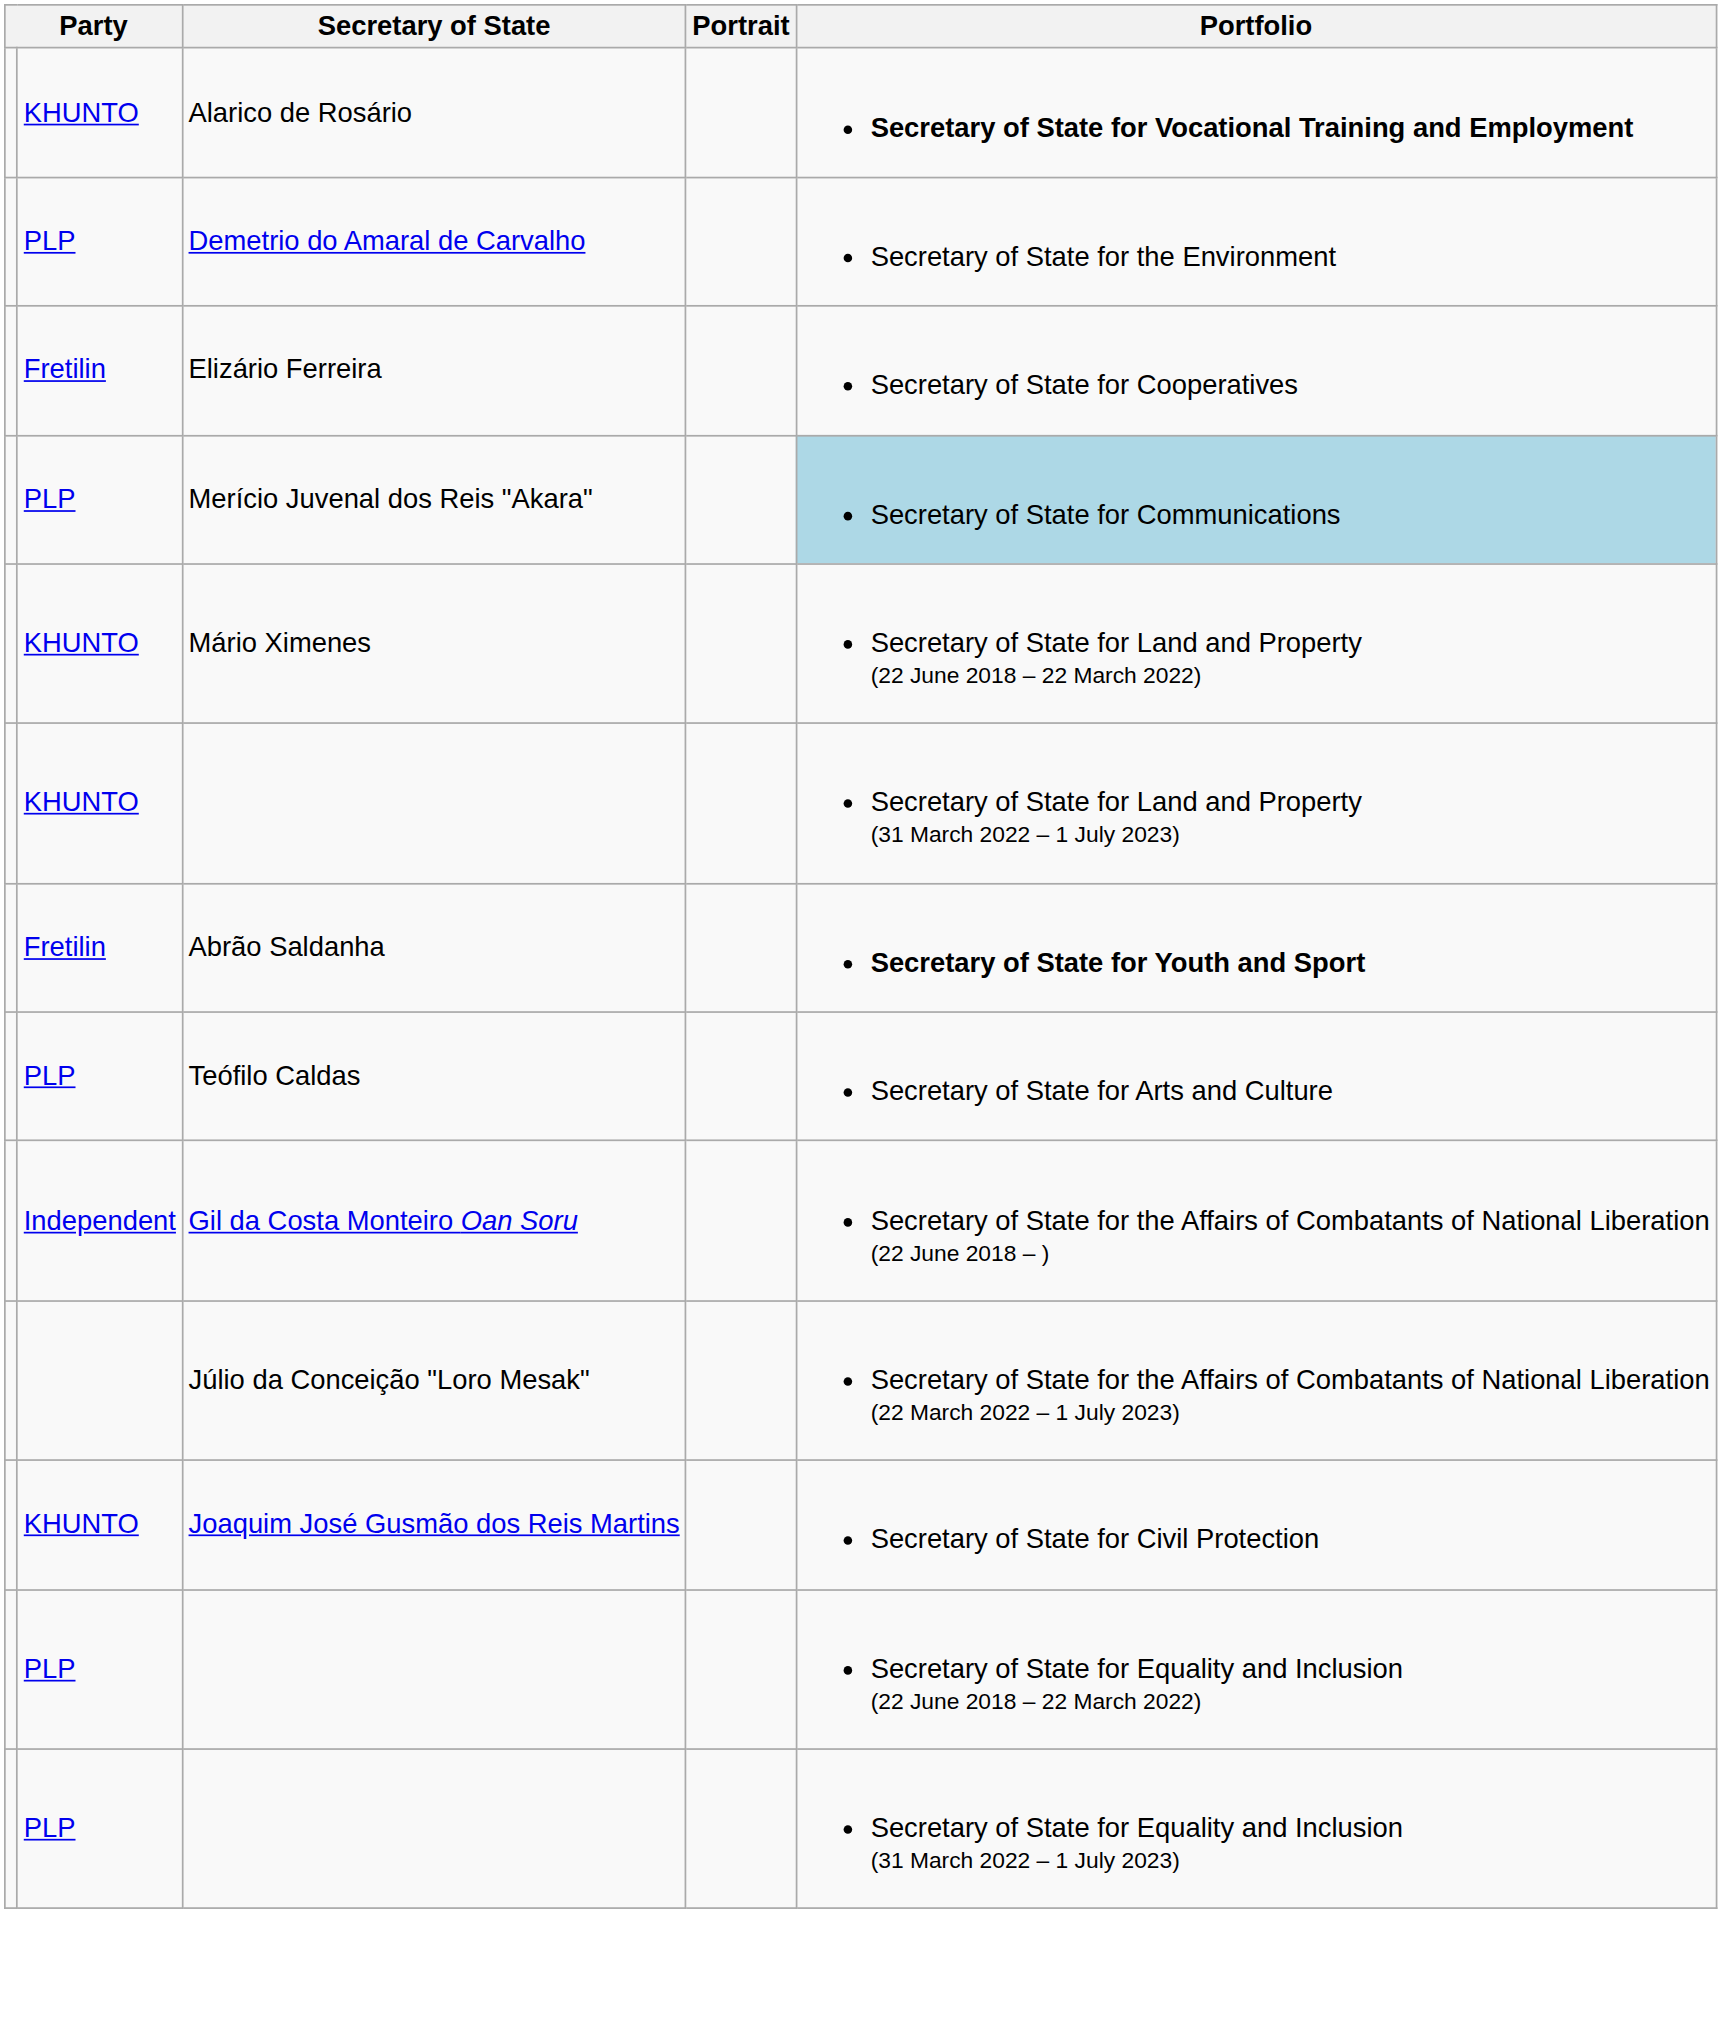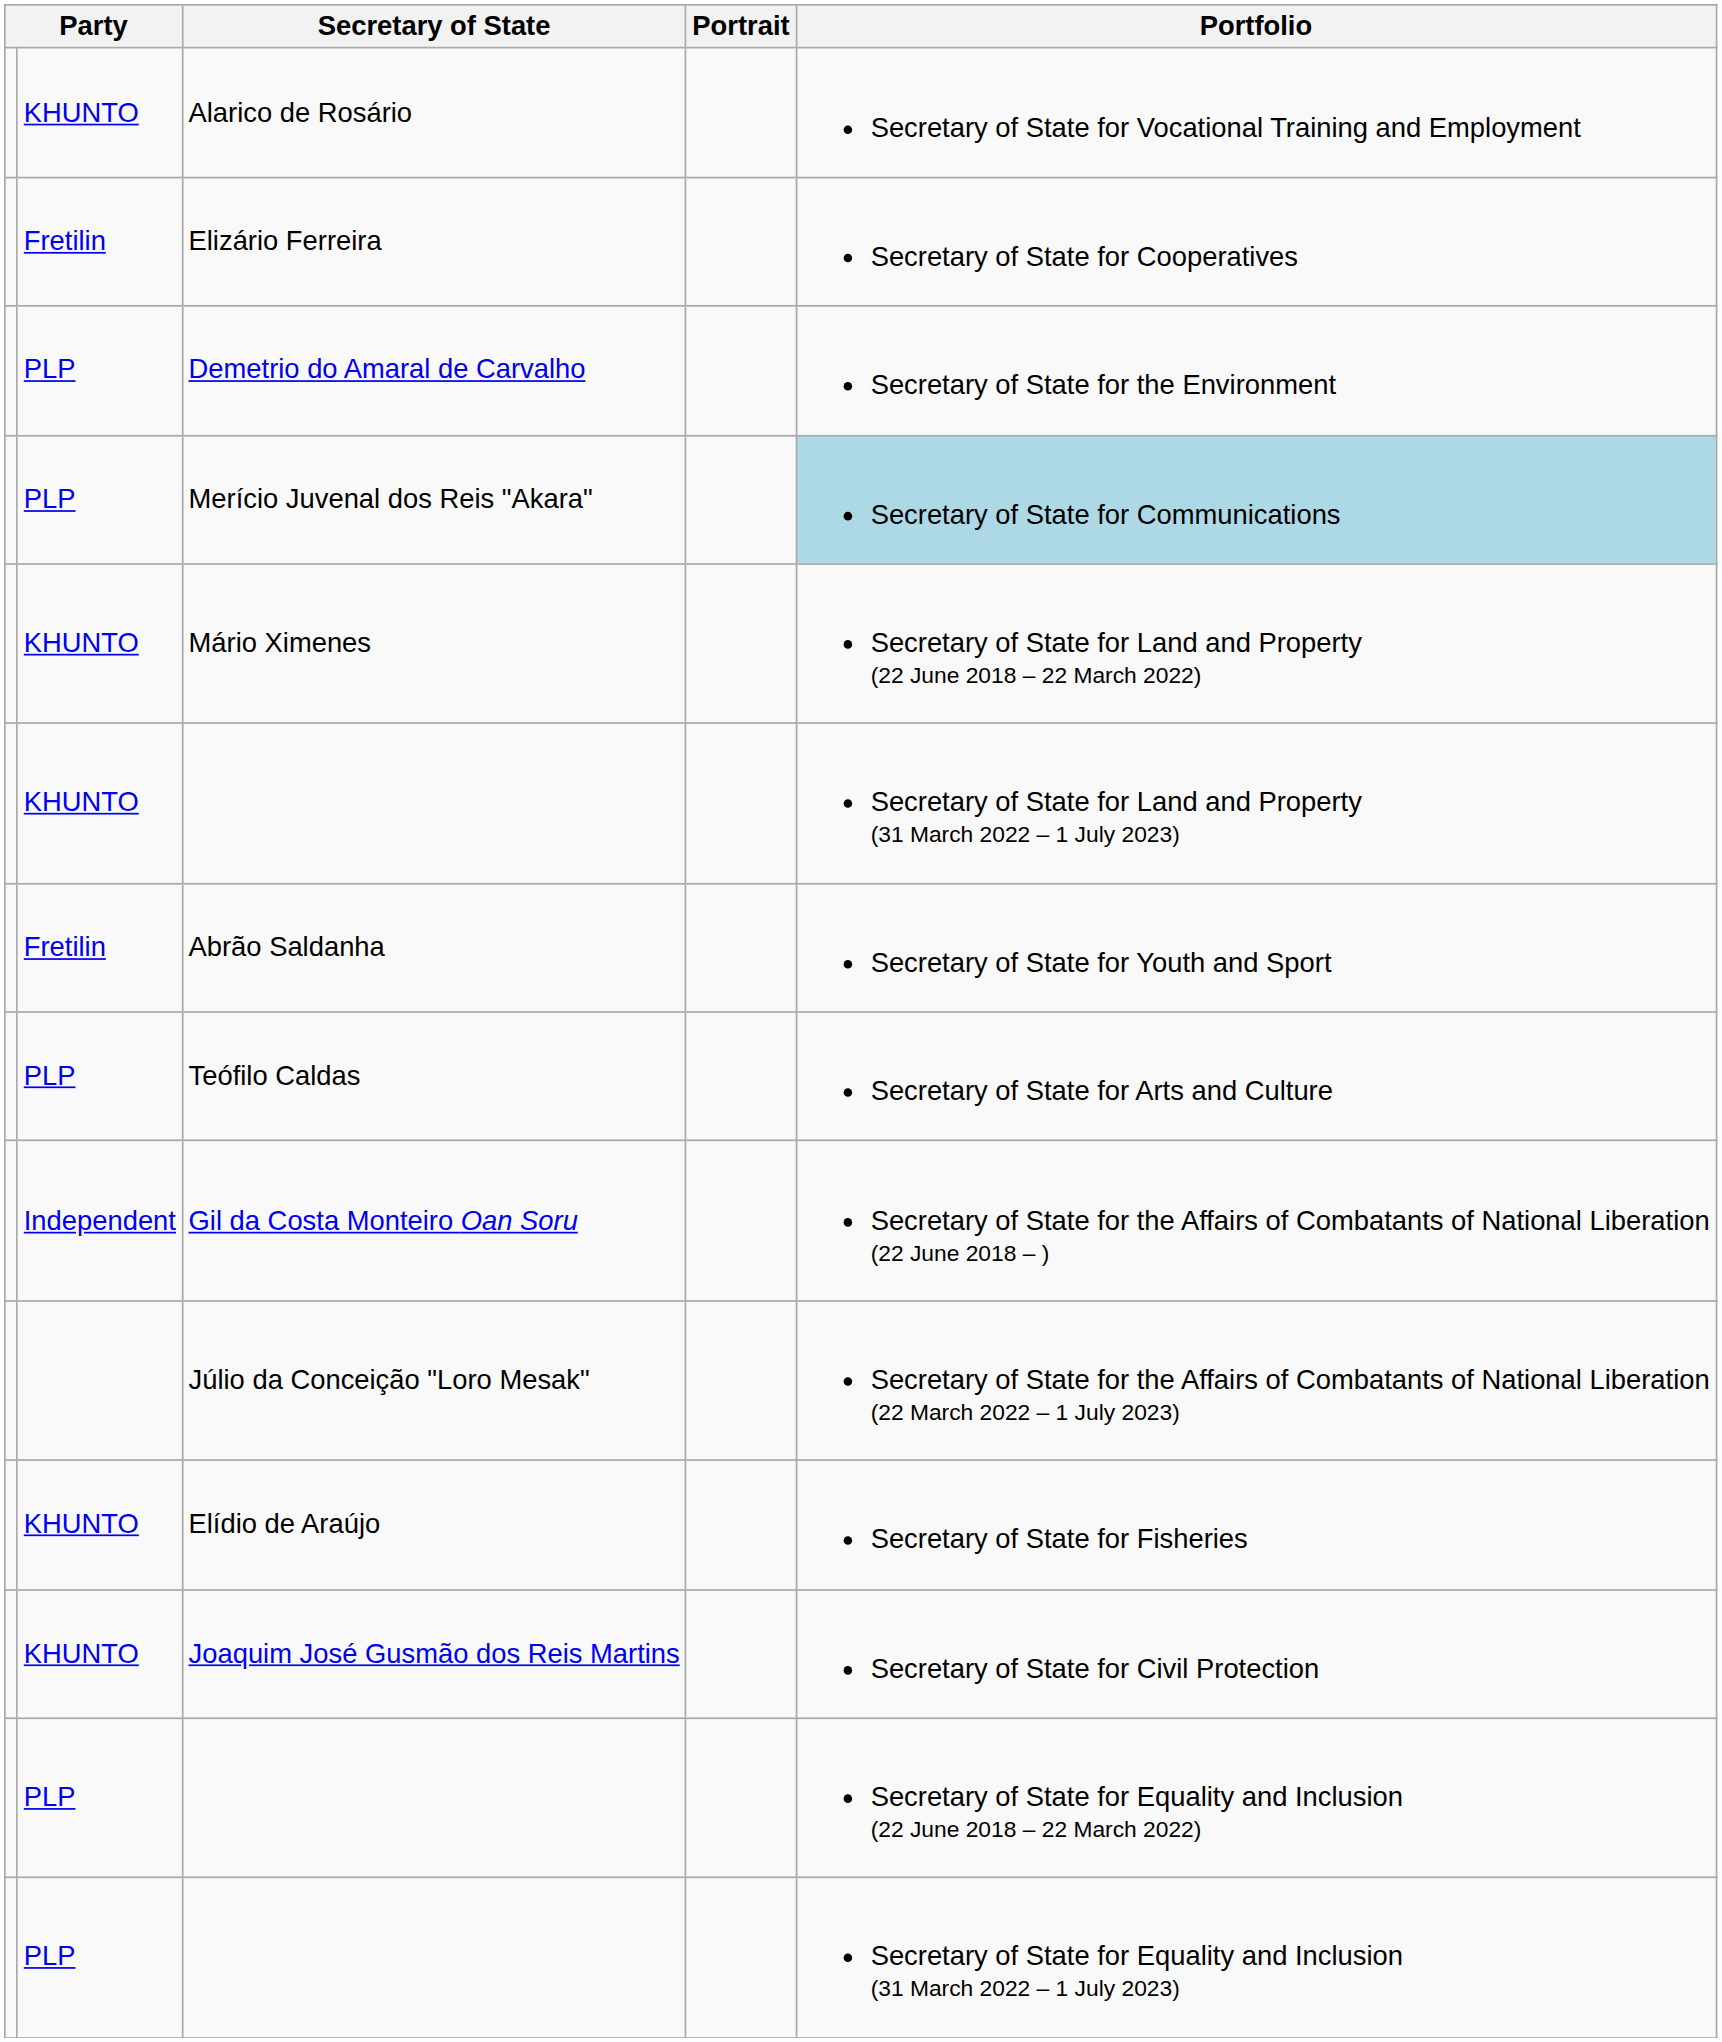Alarico de Rosário | Portfolio: bold -> normal
rows swapped: Elizário Ferreira <-> Demetrio do Amaral de Carvalho
Abrão Saldanha | Portfolio: bold -> normal
+ row: KHUNTO | Elídio de Araújo | Secretary of State for Fisheries
